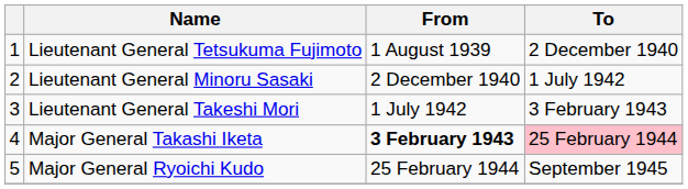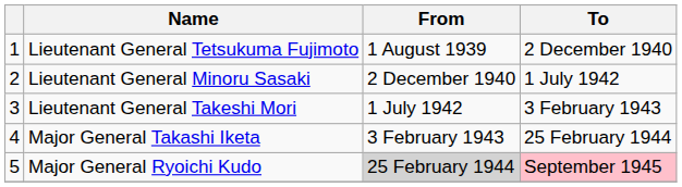Major General Takashi Iketa | From: bold -> normal
Major General Takashi Iketa | To: pink background -> no background
Major General Ryoichi Kudo | From: no background -> lightgrey background
Major General Ryoichi Kudo | To: no background -> pink background
